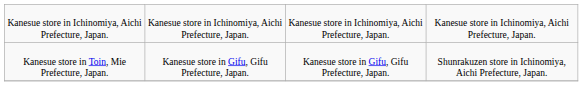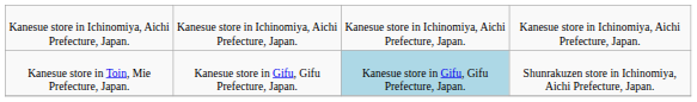Kanesue store in Toin, Mie Prefecture, Japan. | column 3: no background -> lightblue background
